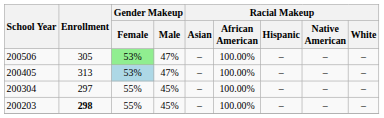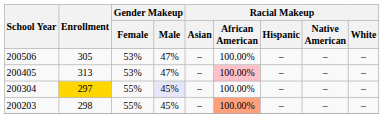200506 | Gender Makeup / Female: lightgreen background -> no background
200405 | Gender Makeup / Female: lightblue background -> no background
200405 | Racial Makeup / African American: no background -> pink background
200304 | Enrollment: no background -> gold background
200304 | Gender Makeup / Male: no background -> lavender background
200203 | Enrollment: bold -> normal
200203 | Racial Makeup / African American: no background -> lightsalmon background
